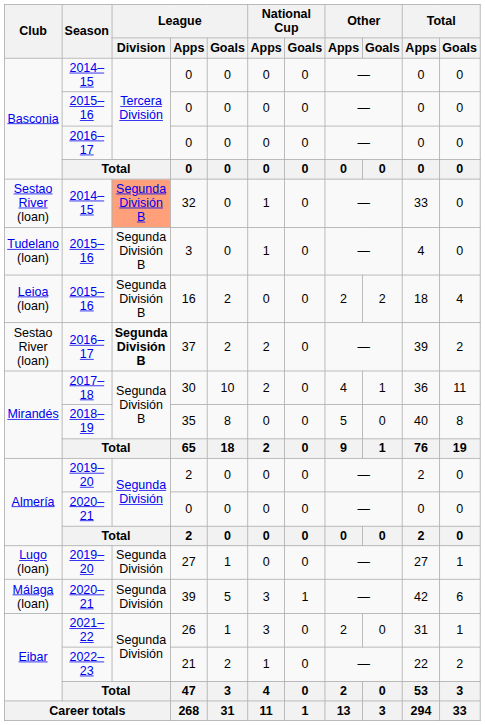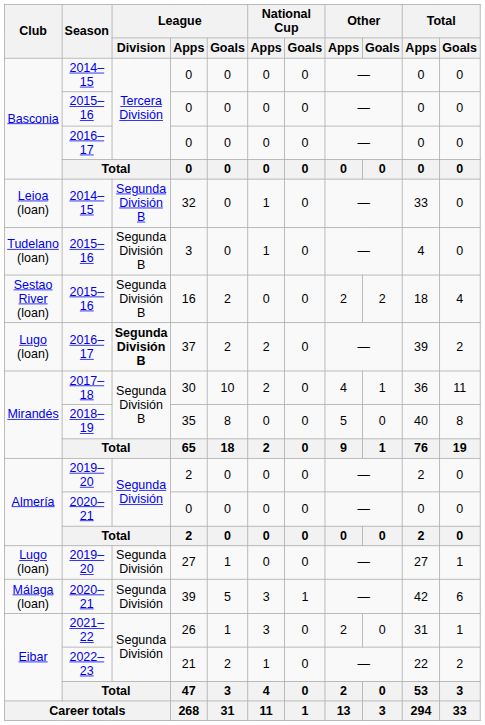32 | Club: Sestao River (loan) -> Leioa (loan)
32 | League / Division: lightsalmon background -> no background
16 | Club: Leioa (loan) -> Sestao River (loan)
37 | Club: Sestao River (loan) -> Lugo (loan)
